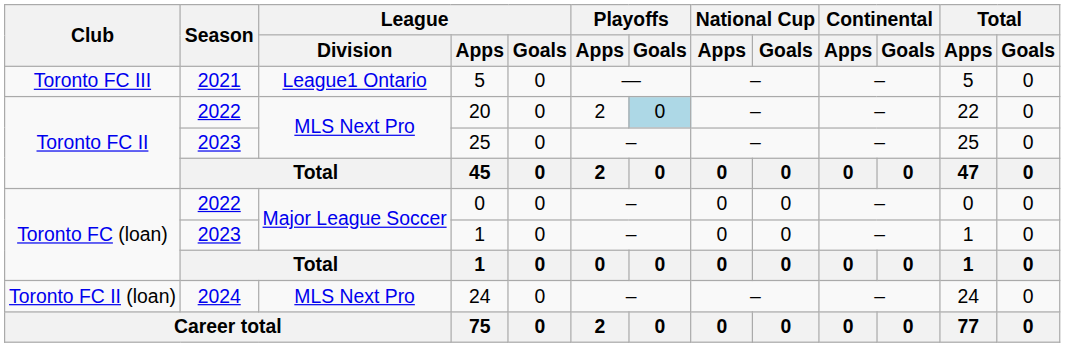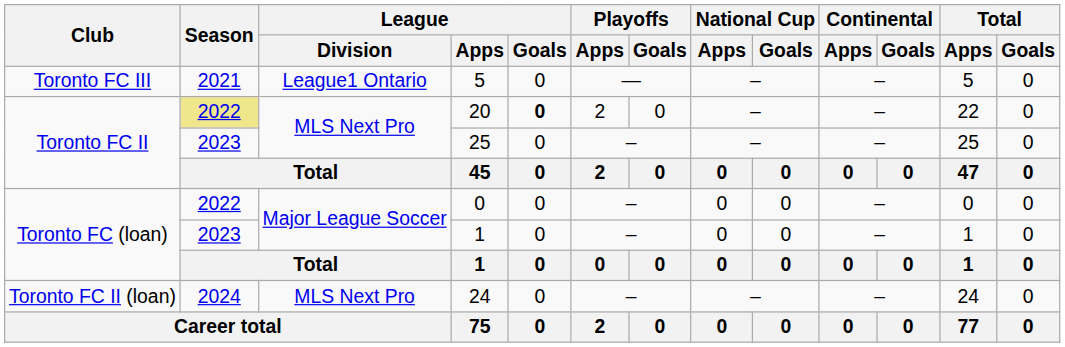20 | Season: no background -> khaki background
20 | League / Goals: normal -> bold
20 | Playoffs / Goals: lightblue background -> no background
